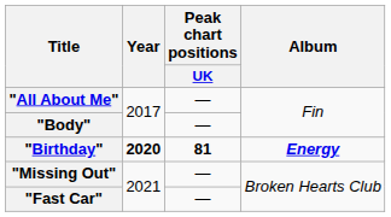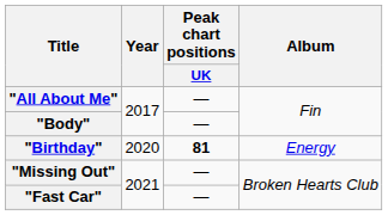"Birthday" | Year: bold -> normal
"Birthday" | Album: bold -> normal
